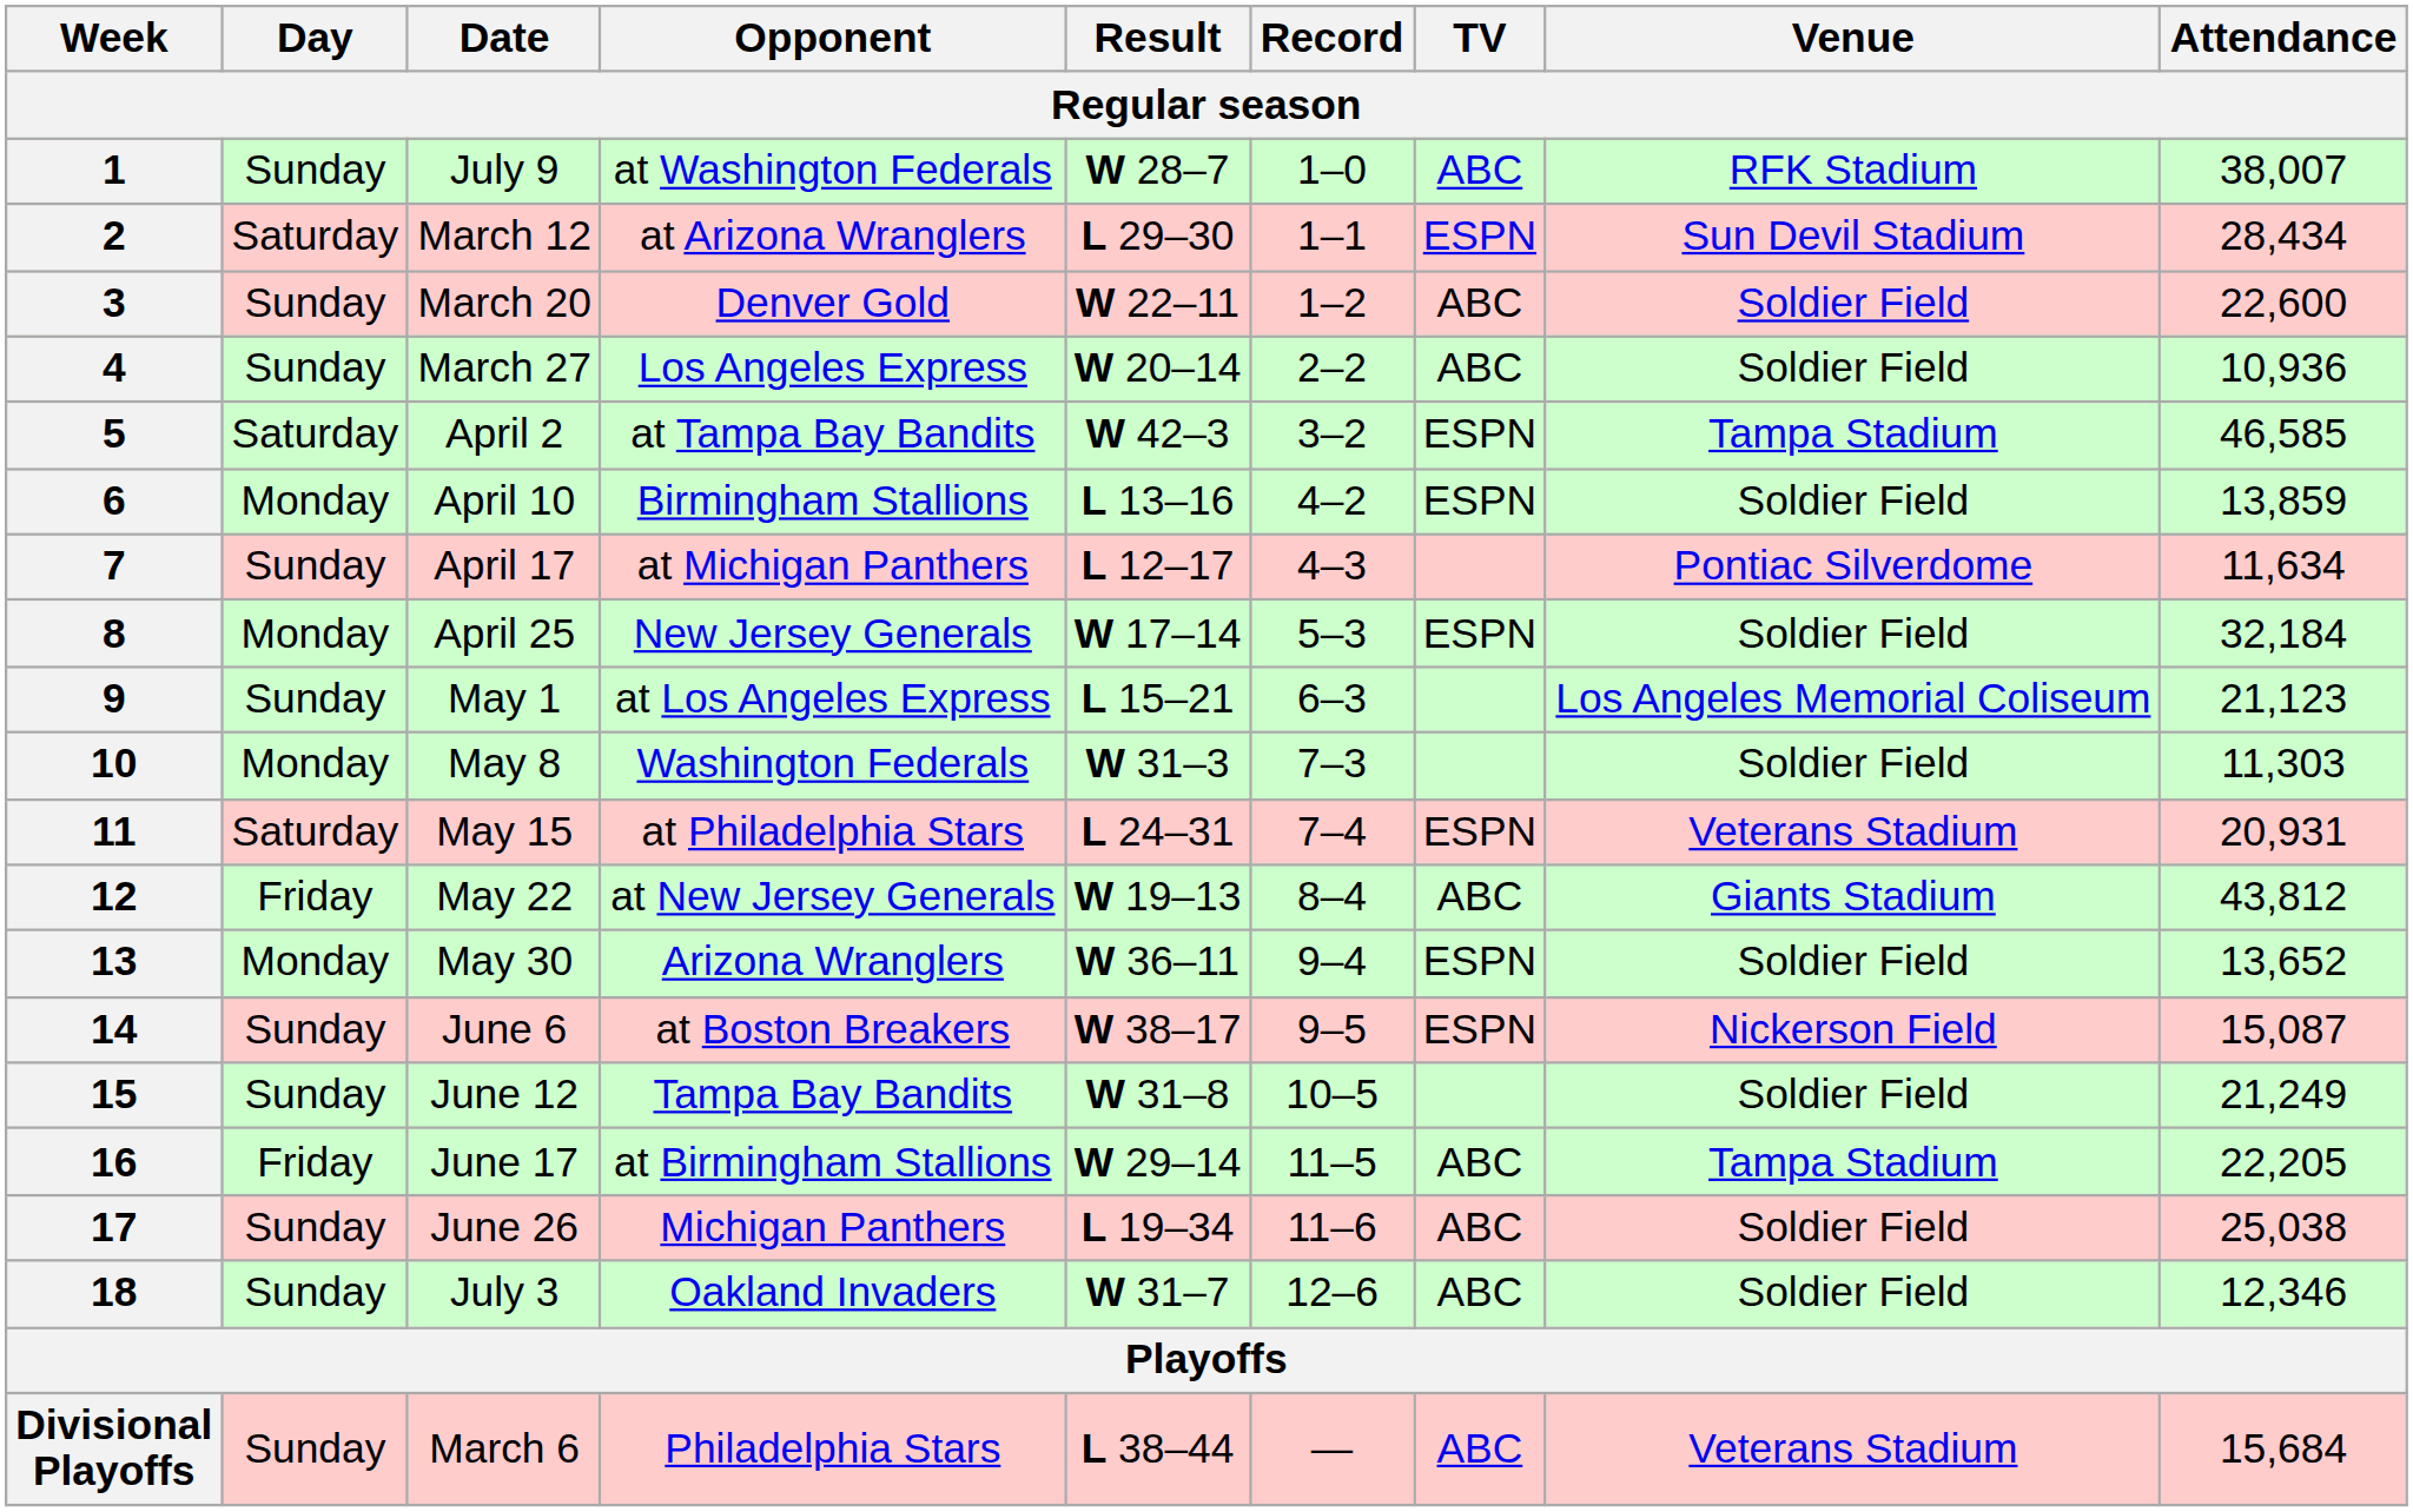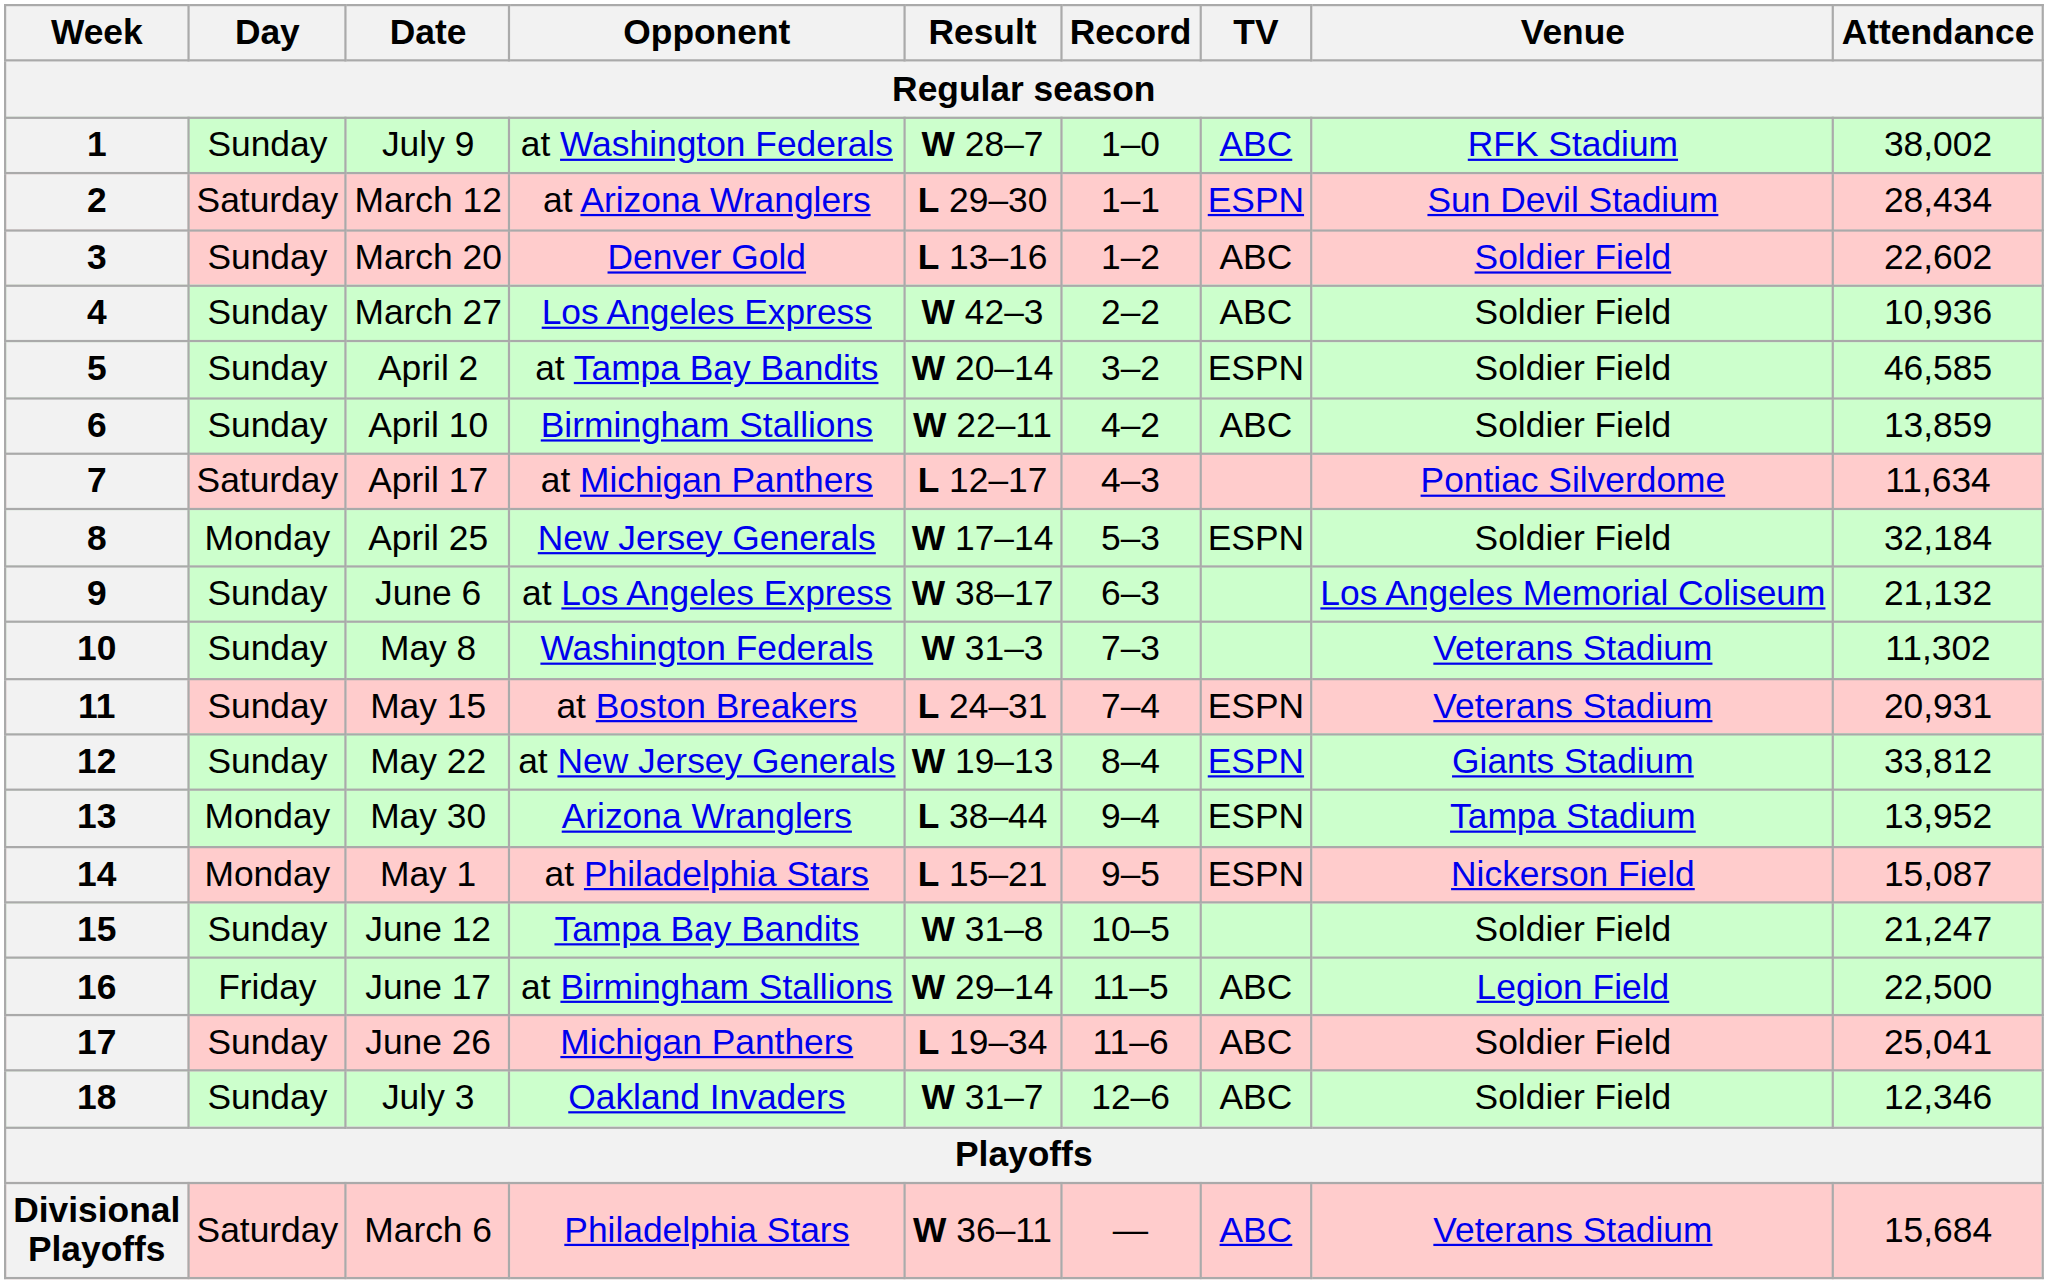1 | Attendance: 38,007 -> 38,002
3 | Result: W 22–11 -> L 13–16
3 | Attendance: 22,600 -> 22,602
4 | Result: W 20–14 -> W 42–3
5 | Day: Saturday -> Sunday
5 | Result: W 42–3 -> W 20–14
5 | Venue: Tampa Stadium -> Soldier Field
6 | Day: Monday -> Sunday
6 | Result: L 13–16 -> W 22–11
6 | TV: ESPN -> ABC
7 | Day: Sunday -> Saturday
9 | Date: May 1 -> June 6
9 | Result: L 15–21 -> W 38–17
9 | Attendance: 21,123 -> 21,132
10 | Day: Monday -> Sunday
10 | Venue: Soldier Field -> Veterans Stadium
10 | Attendance: 11,303 -> 11,302
11 | Day: Saturday -> Sunday
11 | Opponent: at Philadelphia Stars -> at Boston Breakers
12 | Day: Friday -> Sunday
12 | TV: ABC -> ESPN
12 | Attendance: 43,812 -> 33,812
13 | Result: W 36–11 -> L 38–44
13 | Venue: Soldier Field -> Tampa Stadium
13 | Attendance: 13,652 -> 13,952
14 | Day: Sunday -> Monday
14 | Date: June 6 -> May 1
14 | Opponent: at Boston Breakers -> at Philadelphia Stars
14 | Result: W 38–17 -> L 15–21
15 | Attendance: 21,249 -> 21,247
16 | Venue: Tampa Stadium -> Legion Field
16 | Attendance: 22,205 -> 22,500
17 | Attendance: 25,038 -> 25,041
Divisional Playoffs | Day: Sunday -> Saturday
Divisional Playoffs | Result: L 38–44 -> W 36–11
